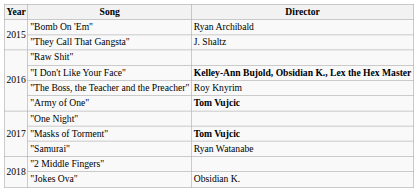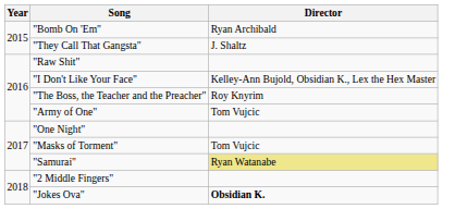"I Don't Like Your Face" | Director: bold -> normal
"Army of One" | Director: bold -> normal
"Masks of Torment" | Director: bold -> normal
"Samurai" | Director: no background -> khaki background
"Jokes Ova" | Director: normal -> bold
